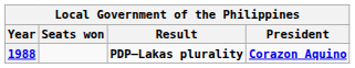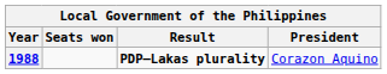1988 | President: bold -> normal
